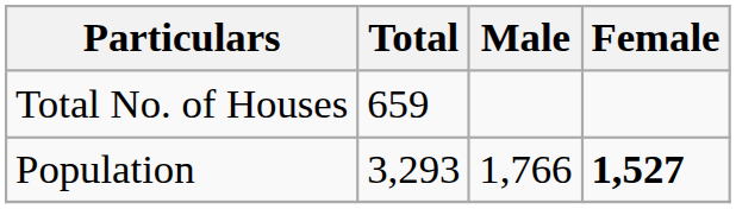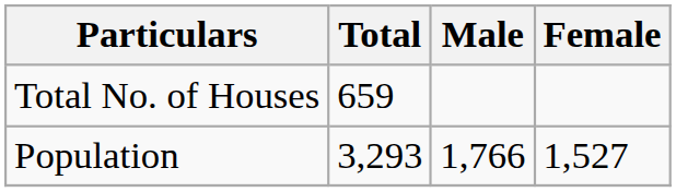Population | Female: bold -> normal
